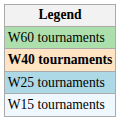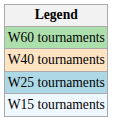row 3 | column 1: bold -> normal
